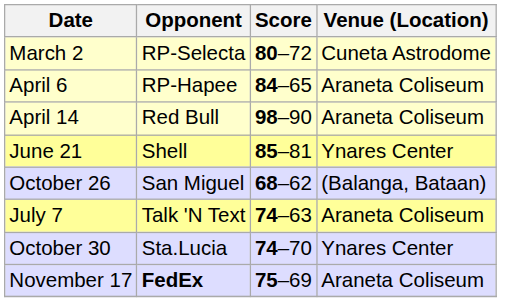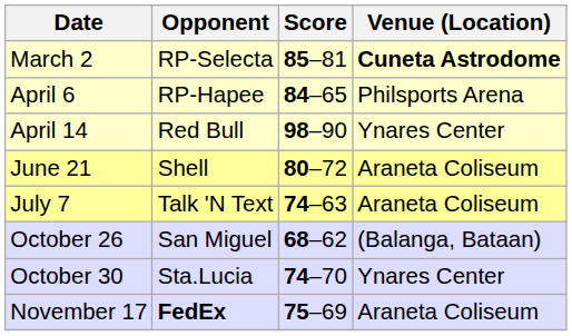March 2 | Score: 80–72 -> 85–81
March 2 | Venue (Location): normal -> bold
April 6 | Venue (Location): Araneta Coliseum -> Philsports Arena
April 14 | Venue (Location): Araneta Coliseum -> Ynares Center
June 21 | Score: 85–81 -> 80–72
June 21 | Venue (Location): Ynares Center -> Araneta Coliseum
rows swapped: July 7 <-> October 26
